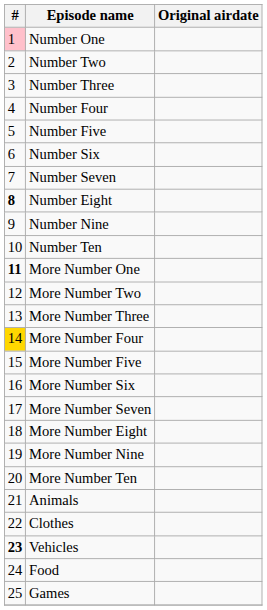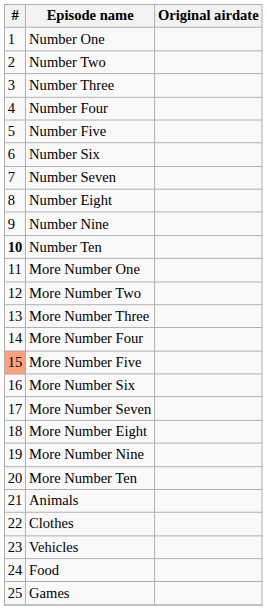Number One | #: pink background -> no background
Number Eight | #: bold -> normal
Number Ten | #: normal -> bold
More Number One | #: bold -> normal
More Number Four | #: gold background -> no background
More Number Five | #: no background -> lightsalmon background
Vehicles | #: bold -> normal
